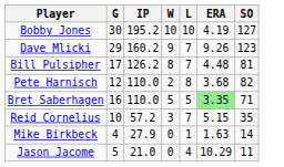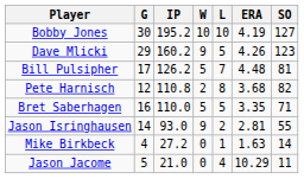Dave Mlicki | L: 7 -> 5
Dave Mlicki | ERA: 9.26 -> 4.26
Bill Pulsipher | W: 8 -> 5
Pete Harnisch | IP: 110.0 -> 110.8
Bret Saberhagen | ERA: lightgreen background -> no background
+ row: Jason Isringhausen | 14 | 93.0 | 9 | 2 | 2.81 | 55
- row: Reid Cornelius | 10 | 57.2 | 3 | 7 | 5.15 | 35
Mike Birkbeck | IP: 27.9 -> 27.2
